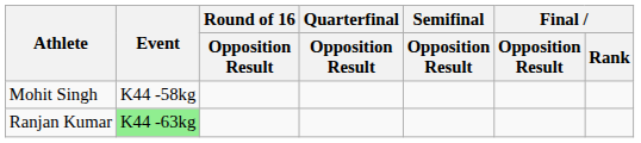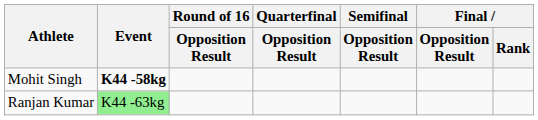Mohit Singh | Event: normal -> bold
